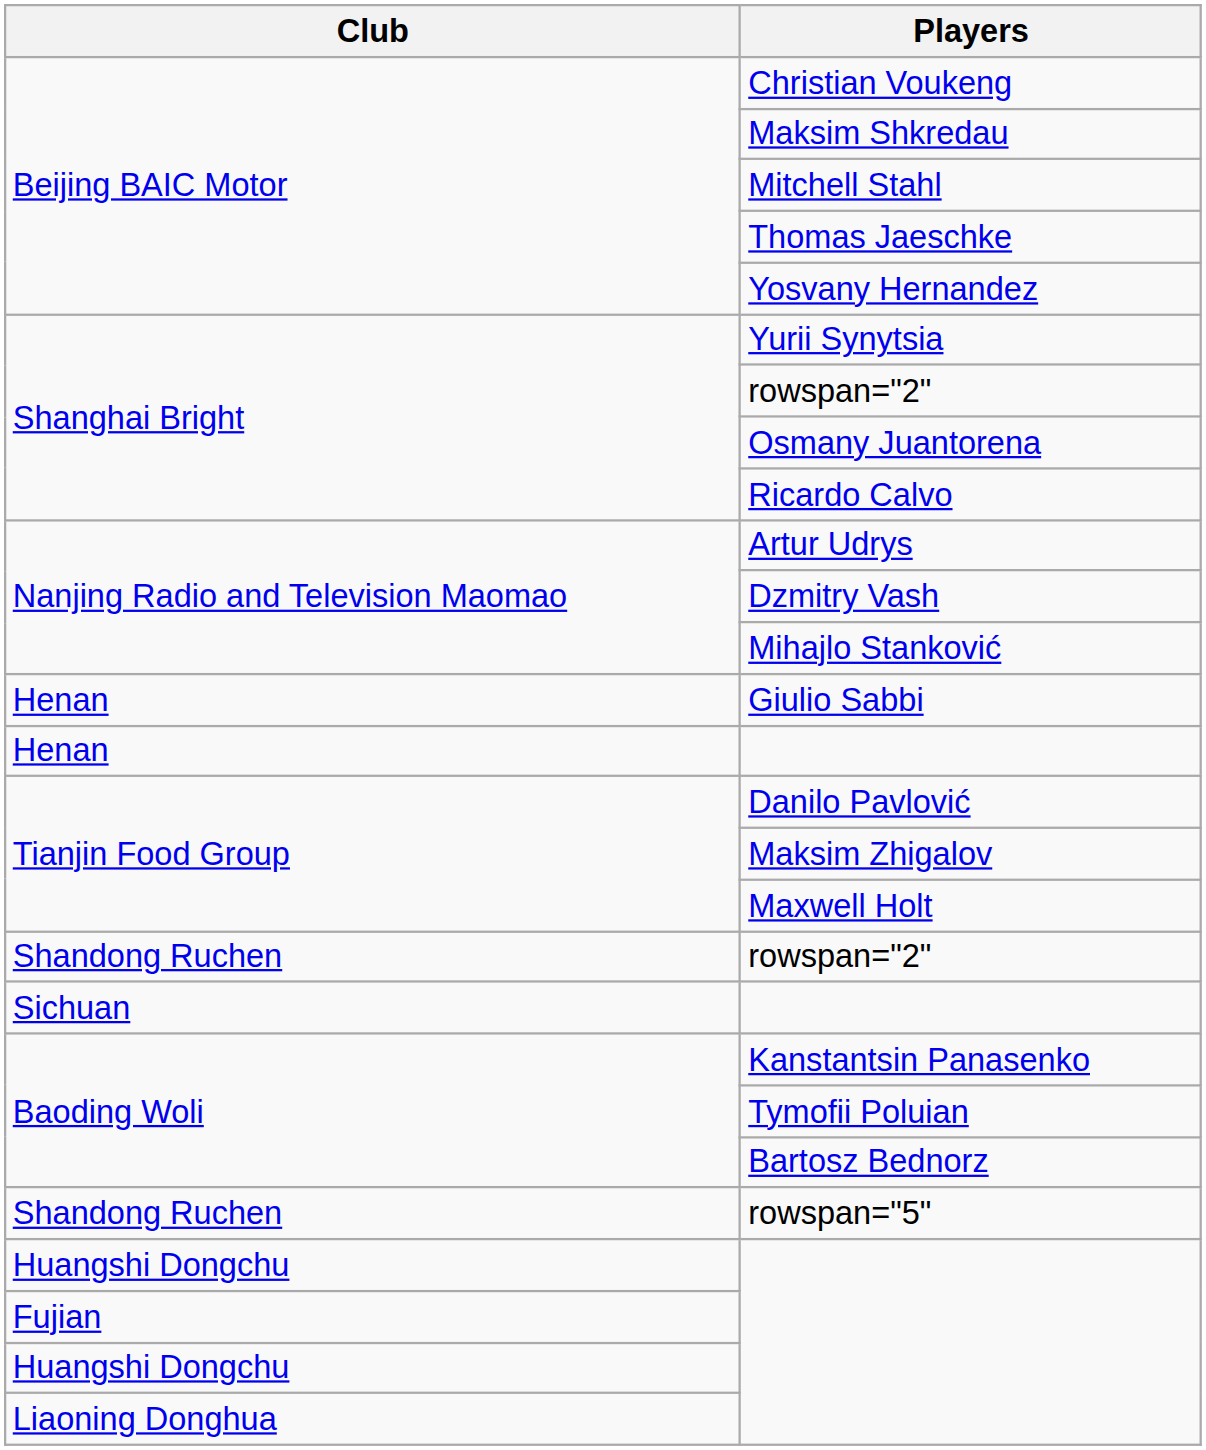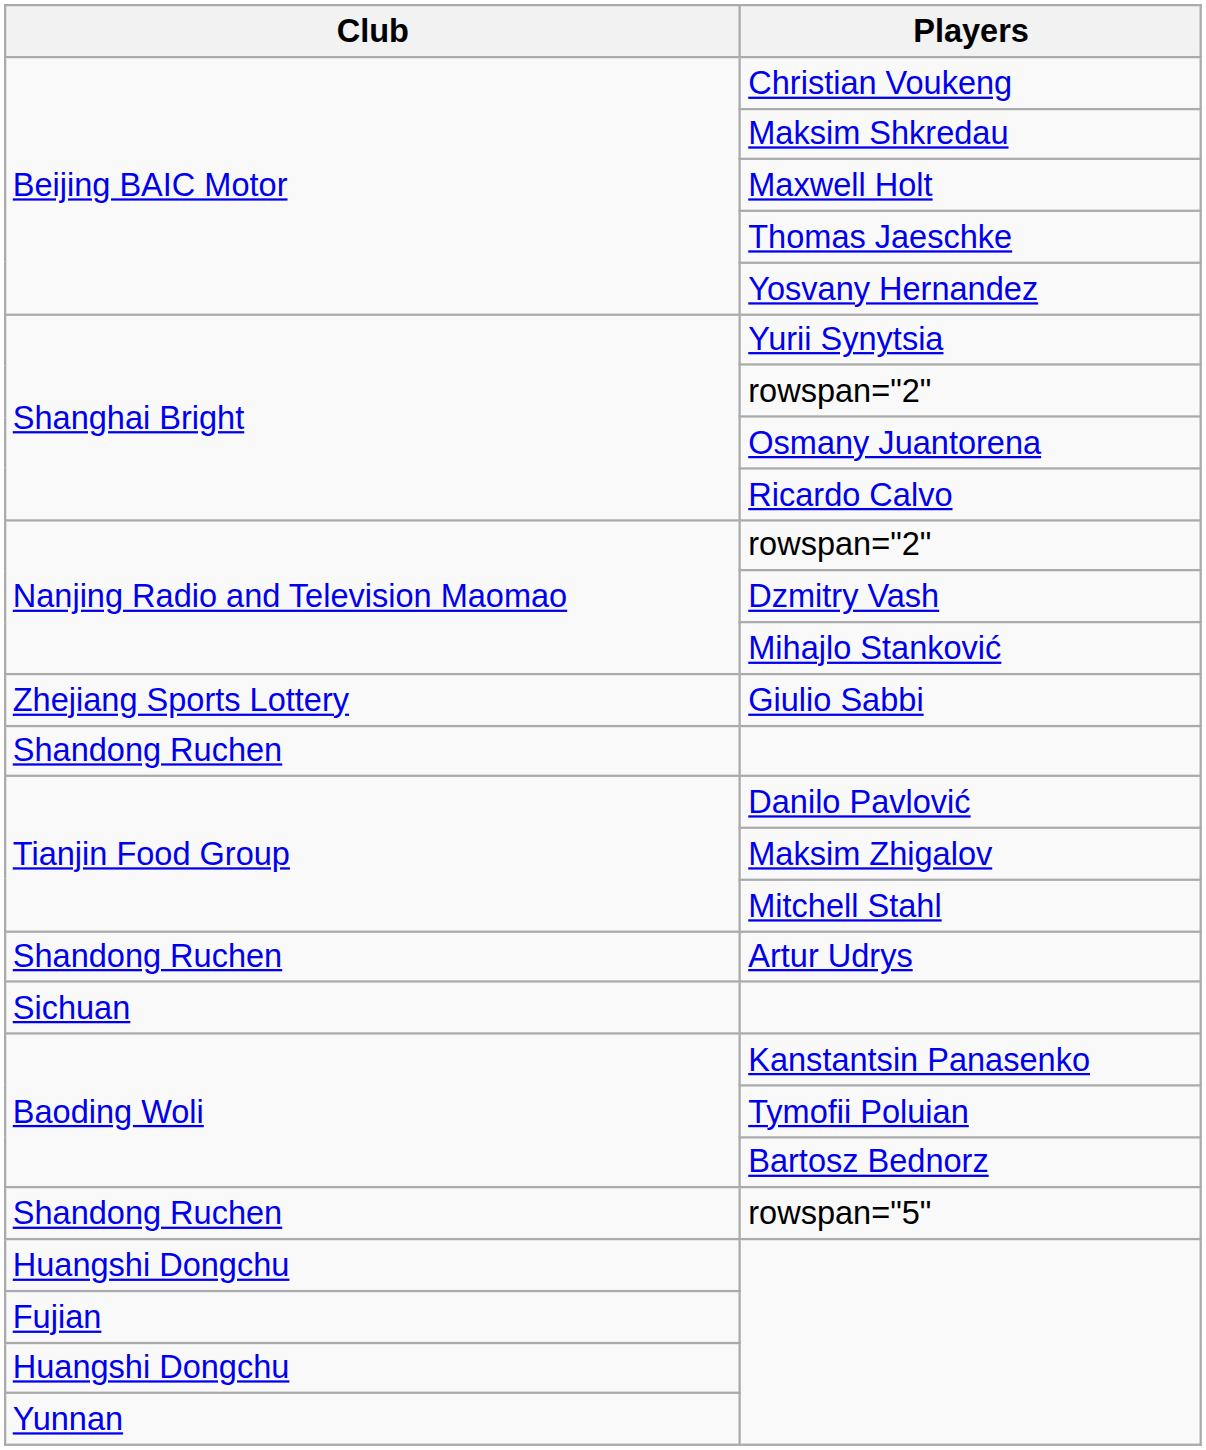row 4 | Players: Mitchell Stahl -> Maxwell Holt
row 11 | Players: Artur Udrys -> rowspan="2"
row 14 | Club: Henan -> Zhejiang Sports Lottery
row 15 | Club: Henan -> Shandong Ruchen
row 18 | Players: Maxwell Holt -> Mitchell Stahl
row 19 | Players: rowspan="2" -> Artur Udrys
row 28 | Club: Liaoning Donghua -> Yunnan
